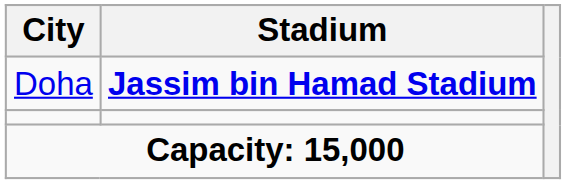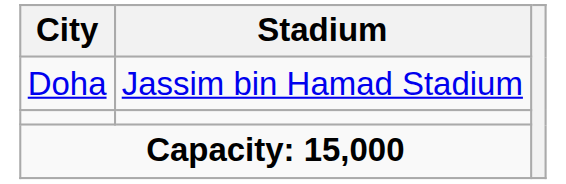Doha | Stadium: bold -> normal
